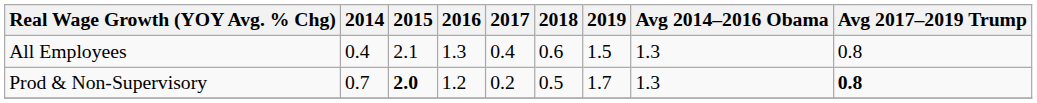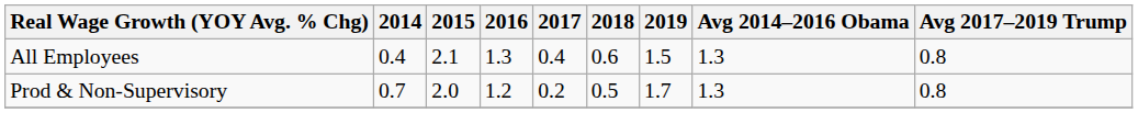Prod & Non-Supervisory | 2015: bold -> normal
Prod & Non-Supervisory | Avg 2017–2019 Trump: bold -> normal
